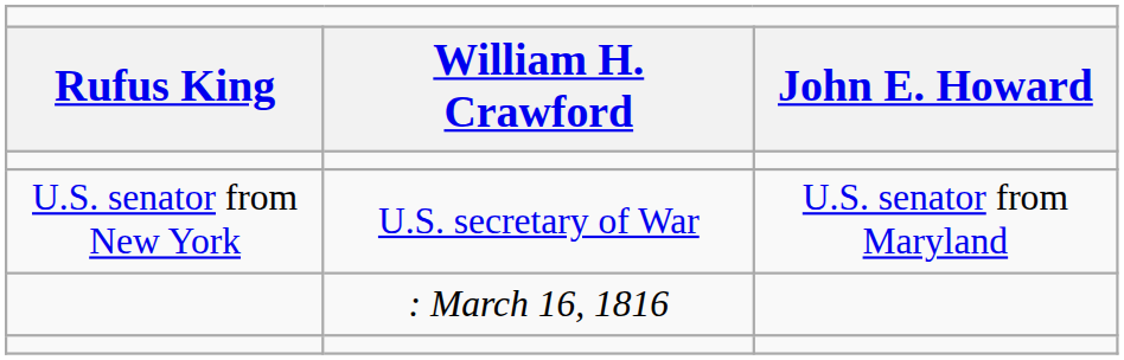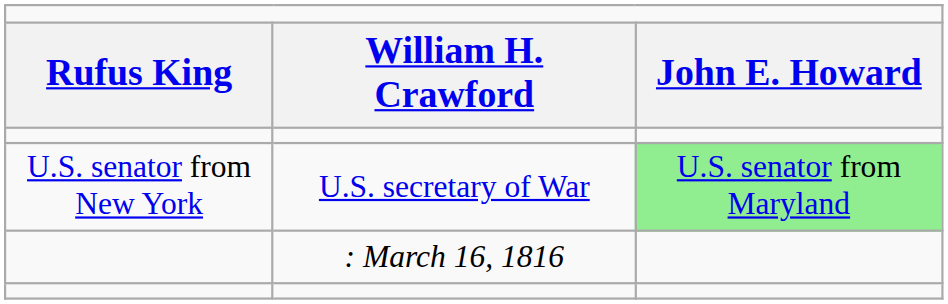U.S. secretary of War | column 3: no background -> lightgreen background
